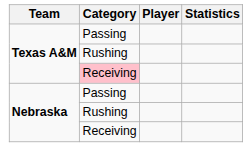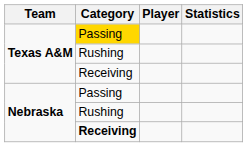Texas A&M / Passing | Category: no background -> gold background
Texas A&M / Receiving | Category: pink background -> no background
Nebraska / Receiving | Category: normal -> bold
